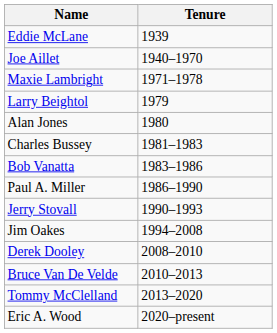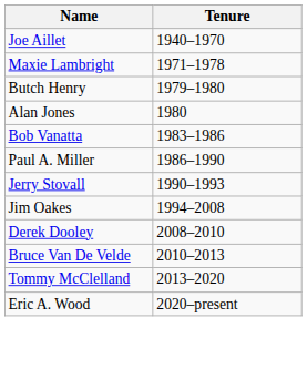- row: Eddie McLane | 1939
- row: Larry Beightol | 1979
+ row: Butch Henry | 1979–1980
- row: Charles Bussey | 1981–1983
